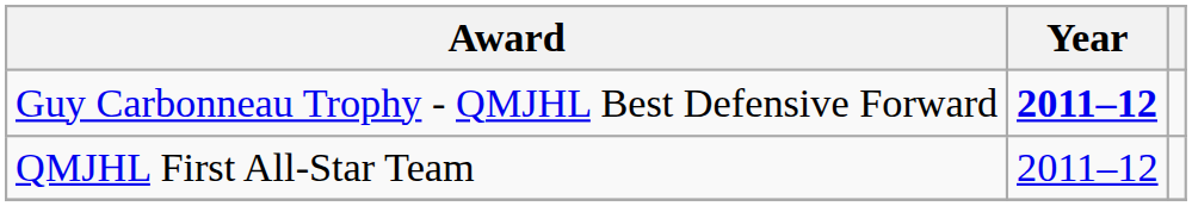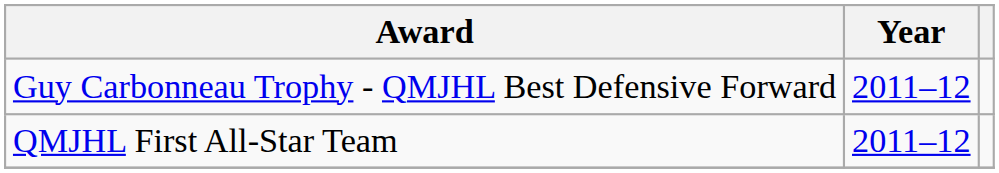Guy Carbonneau Trophy - QMJHL Best Defensive Forward | Year: bold -> normal
